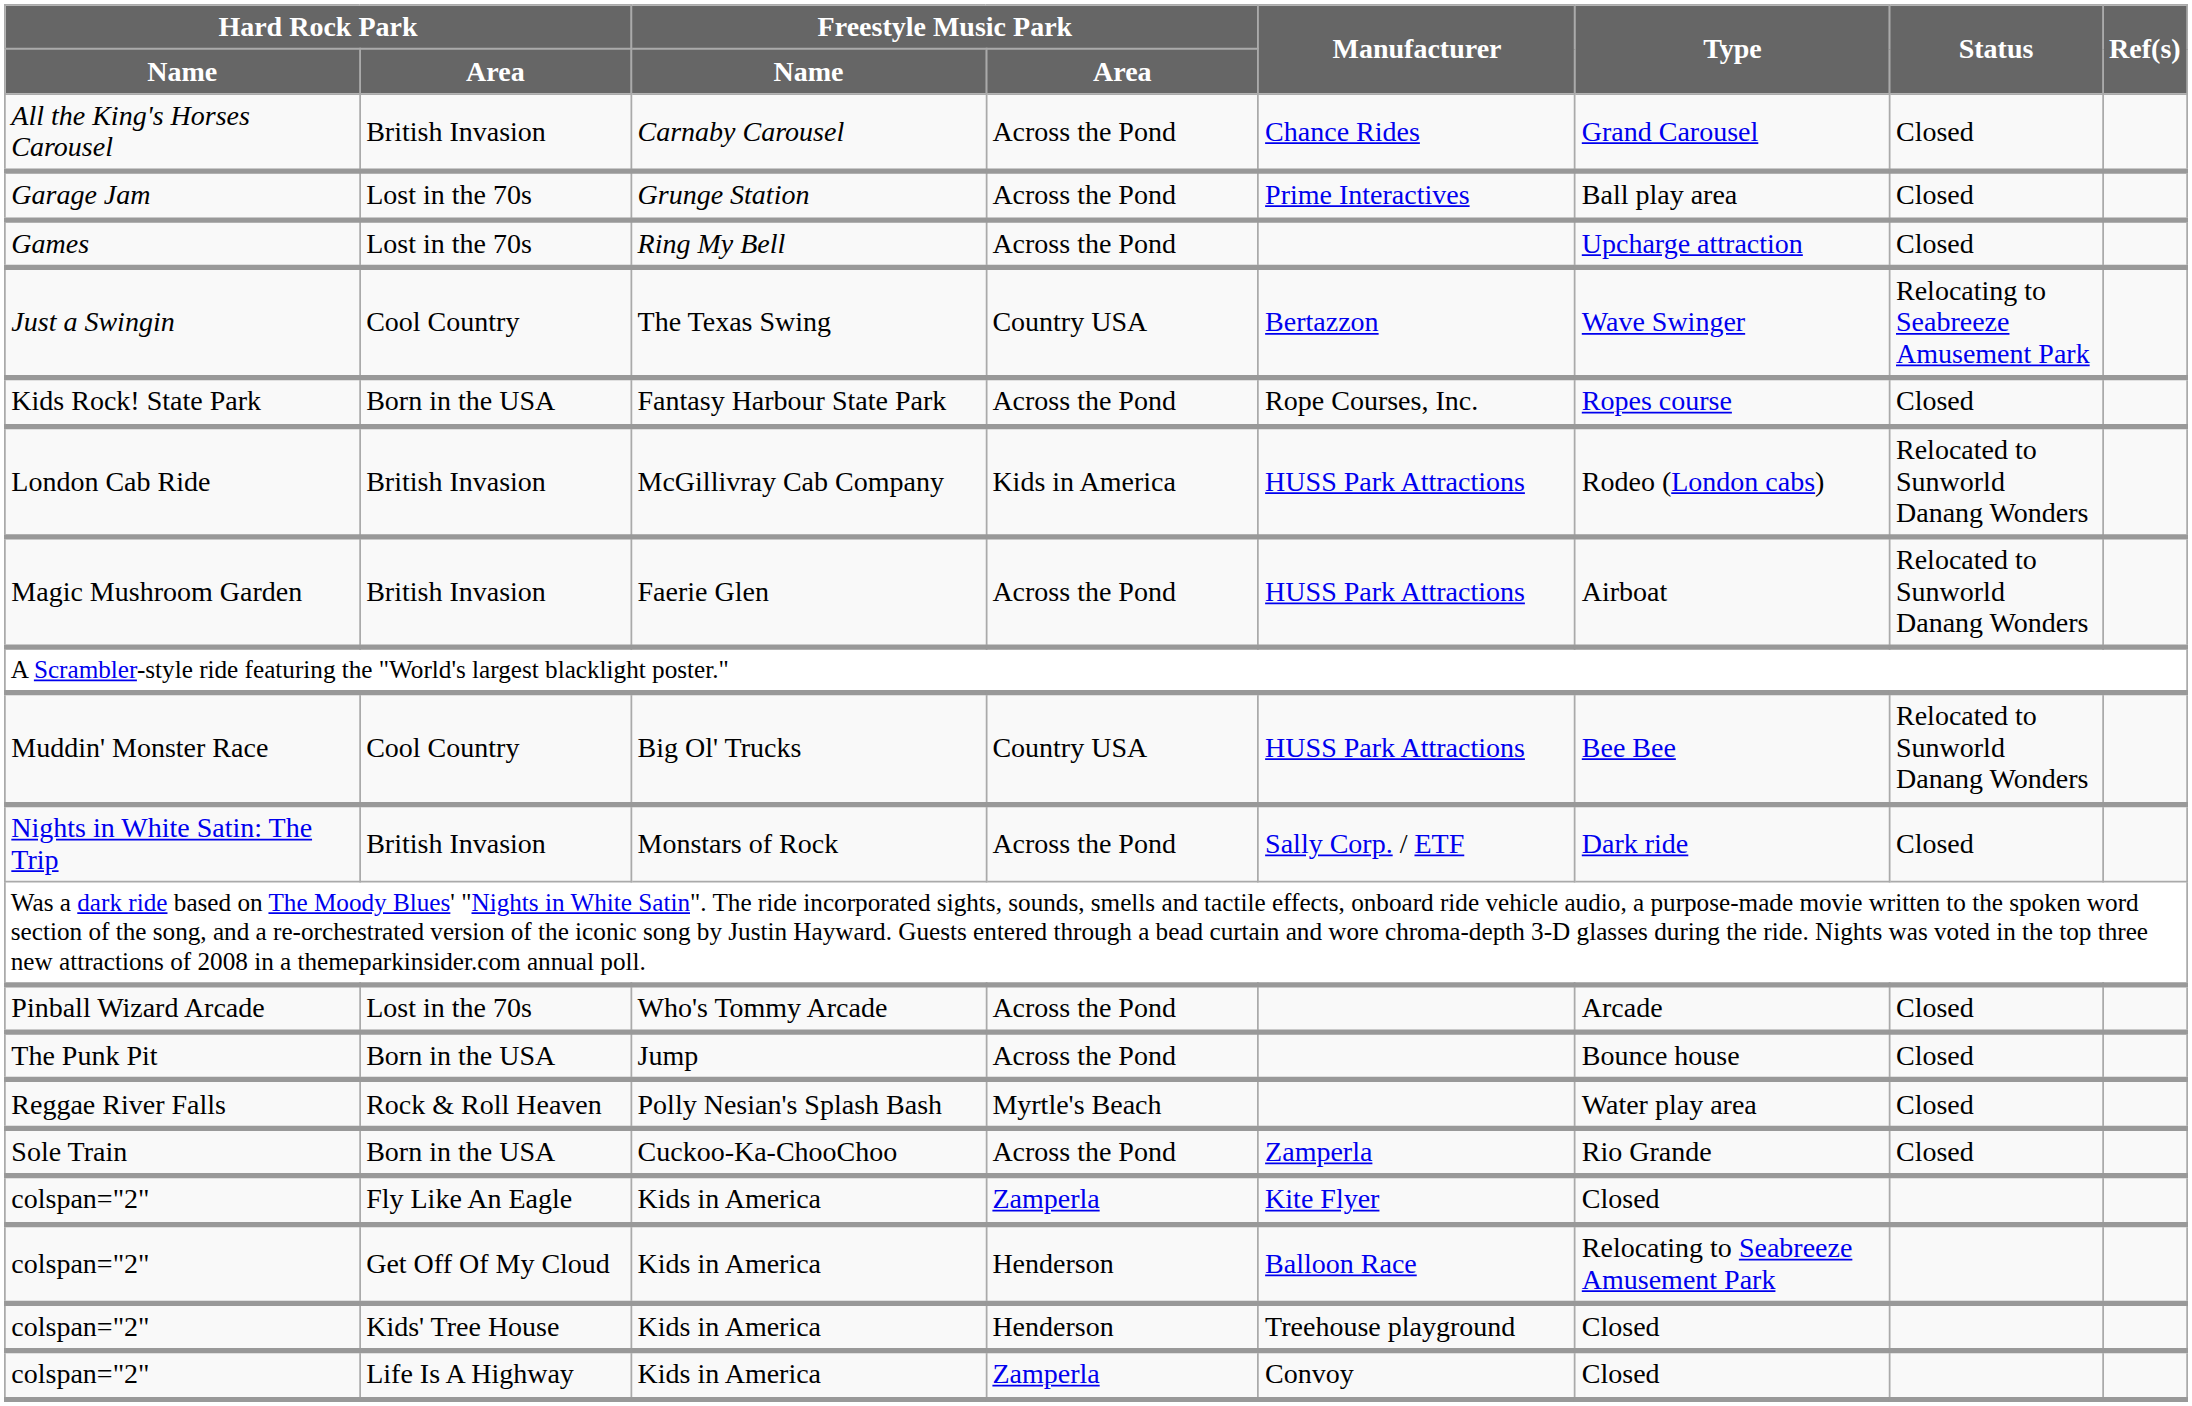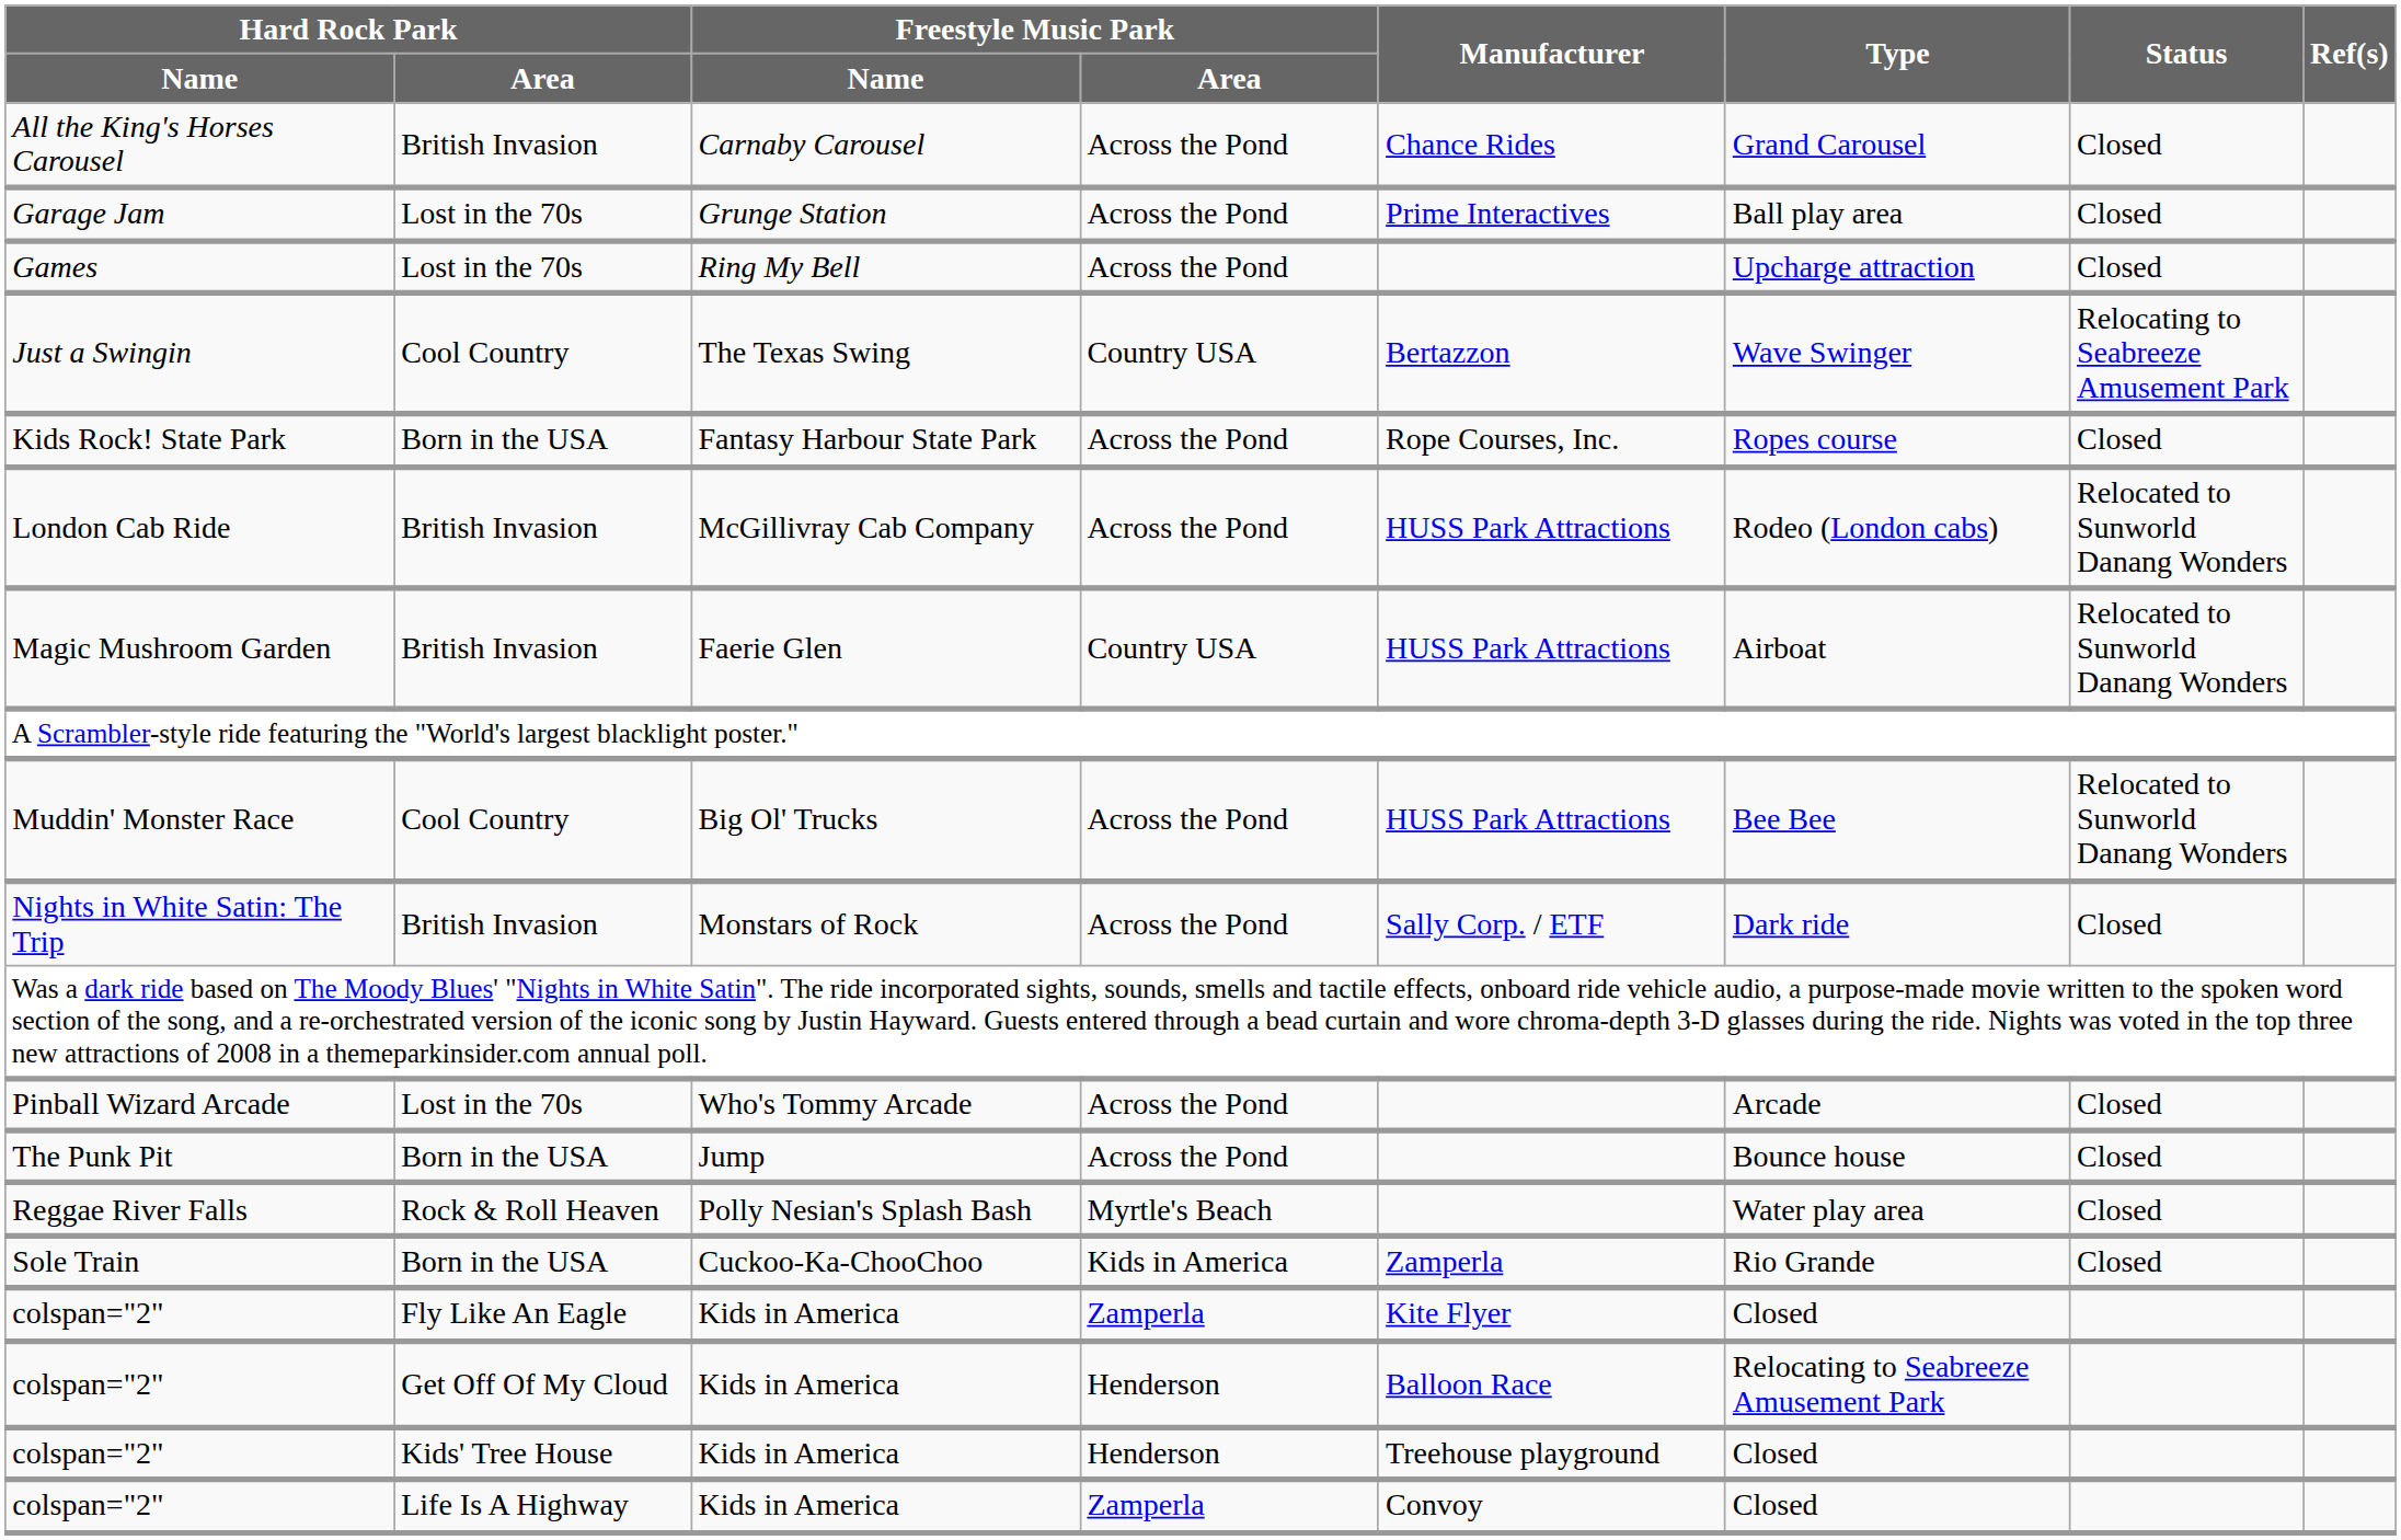London Cab Ride | Freestyle Music Park / Area: Kids in America -> Across the Pond
Magic Mushroom Garden | Freestyle Music Park / Area: Across the Pond -> Country USA
Muddin' Monster Race | Freestyle Music Park / Area: Country USA -> Across the Pond
Sole Train | Freestyle Music Park / Area: Across the Pond -> Kids in America
